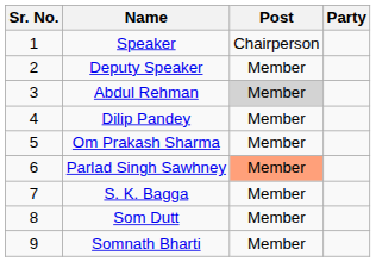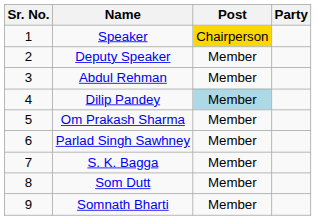Speaker | Post: no background -> gold background
Abdul Rehman | Post: lightgrey background -> no background
Dilip Pandey | Post: no background -> lightblue background
Parlad Singh Sawhney | Post: lightsalmon background -> no background
